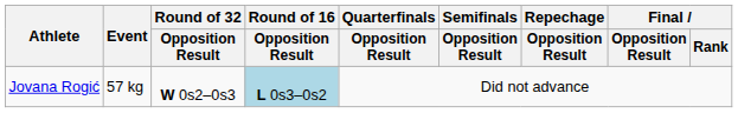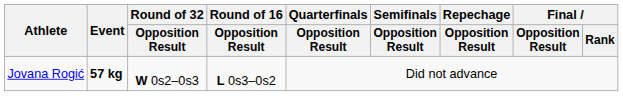Jovana Rogić | Event: normal -> bold
Jovana Rogić | Round of 16 / Opposition Result: lightblue background -> no background
